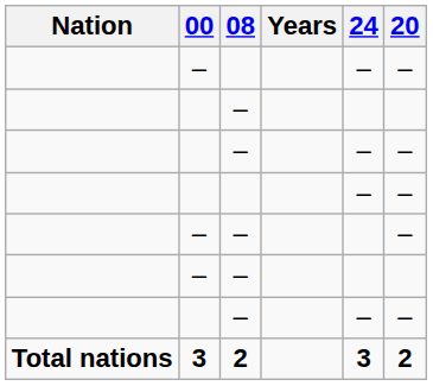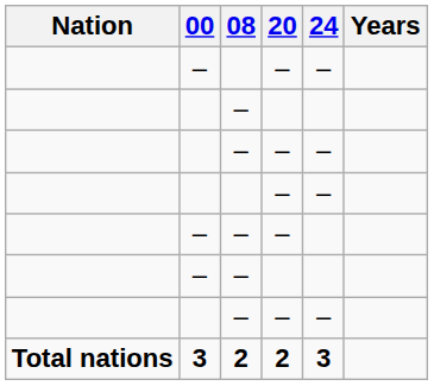columns swapped: 20 <-> Years
